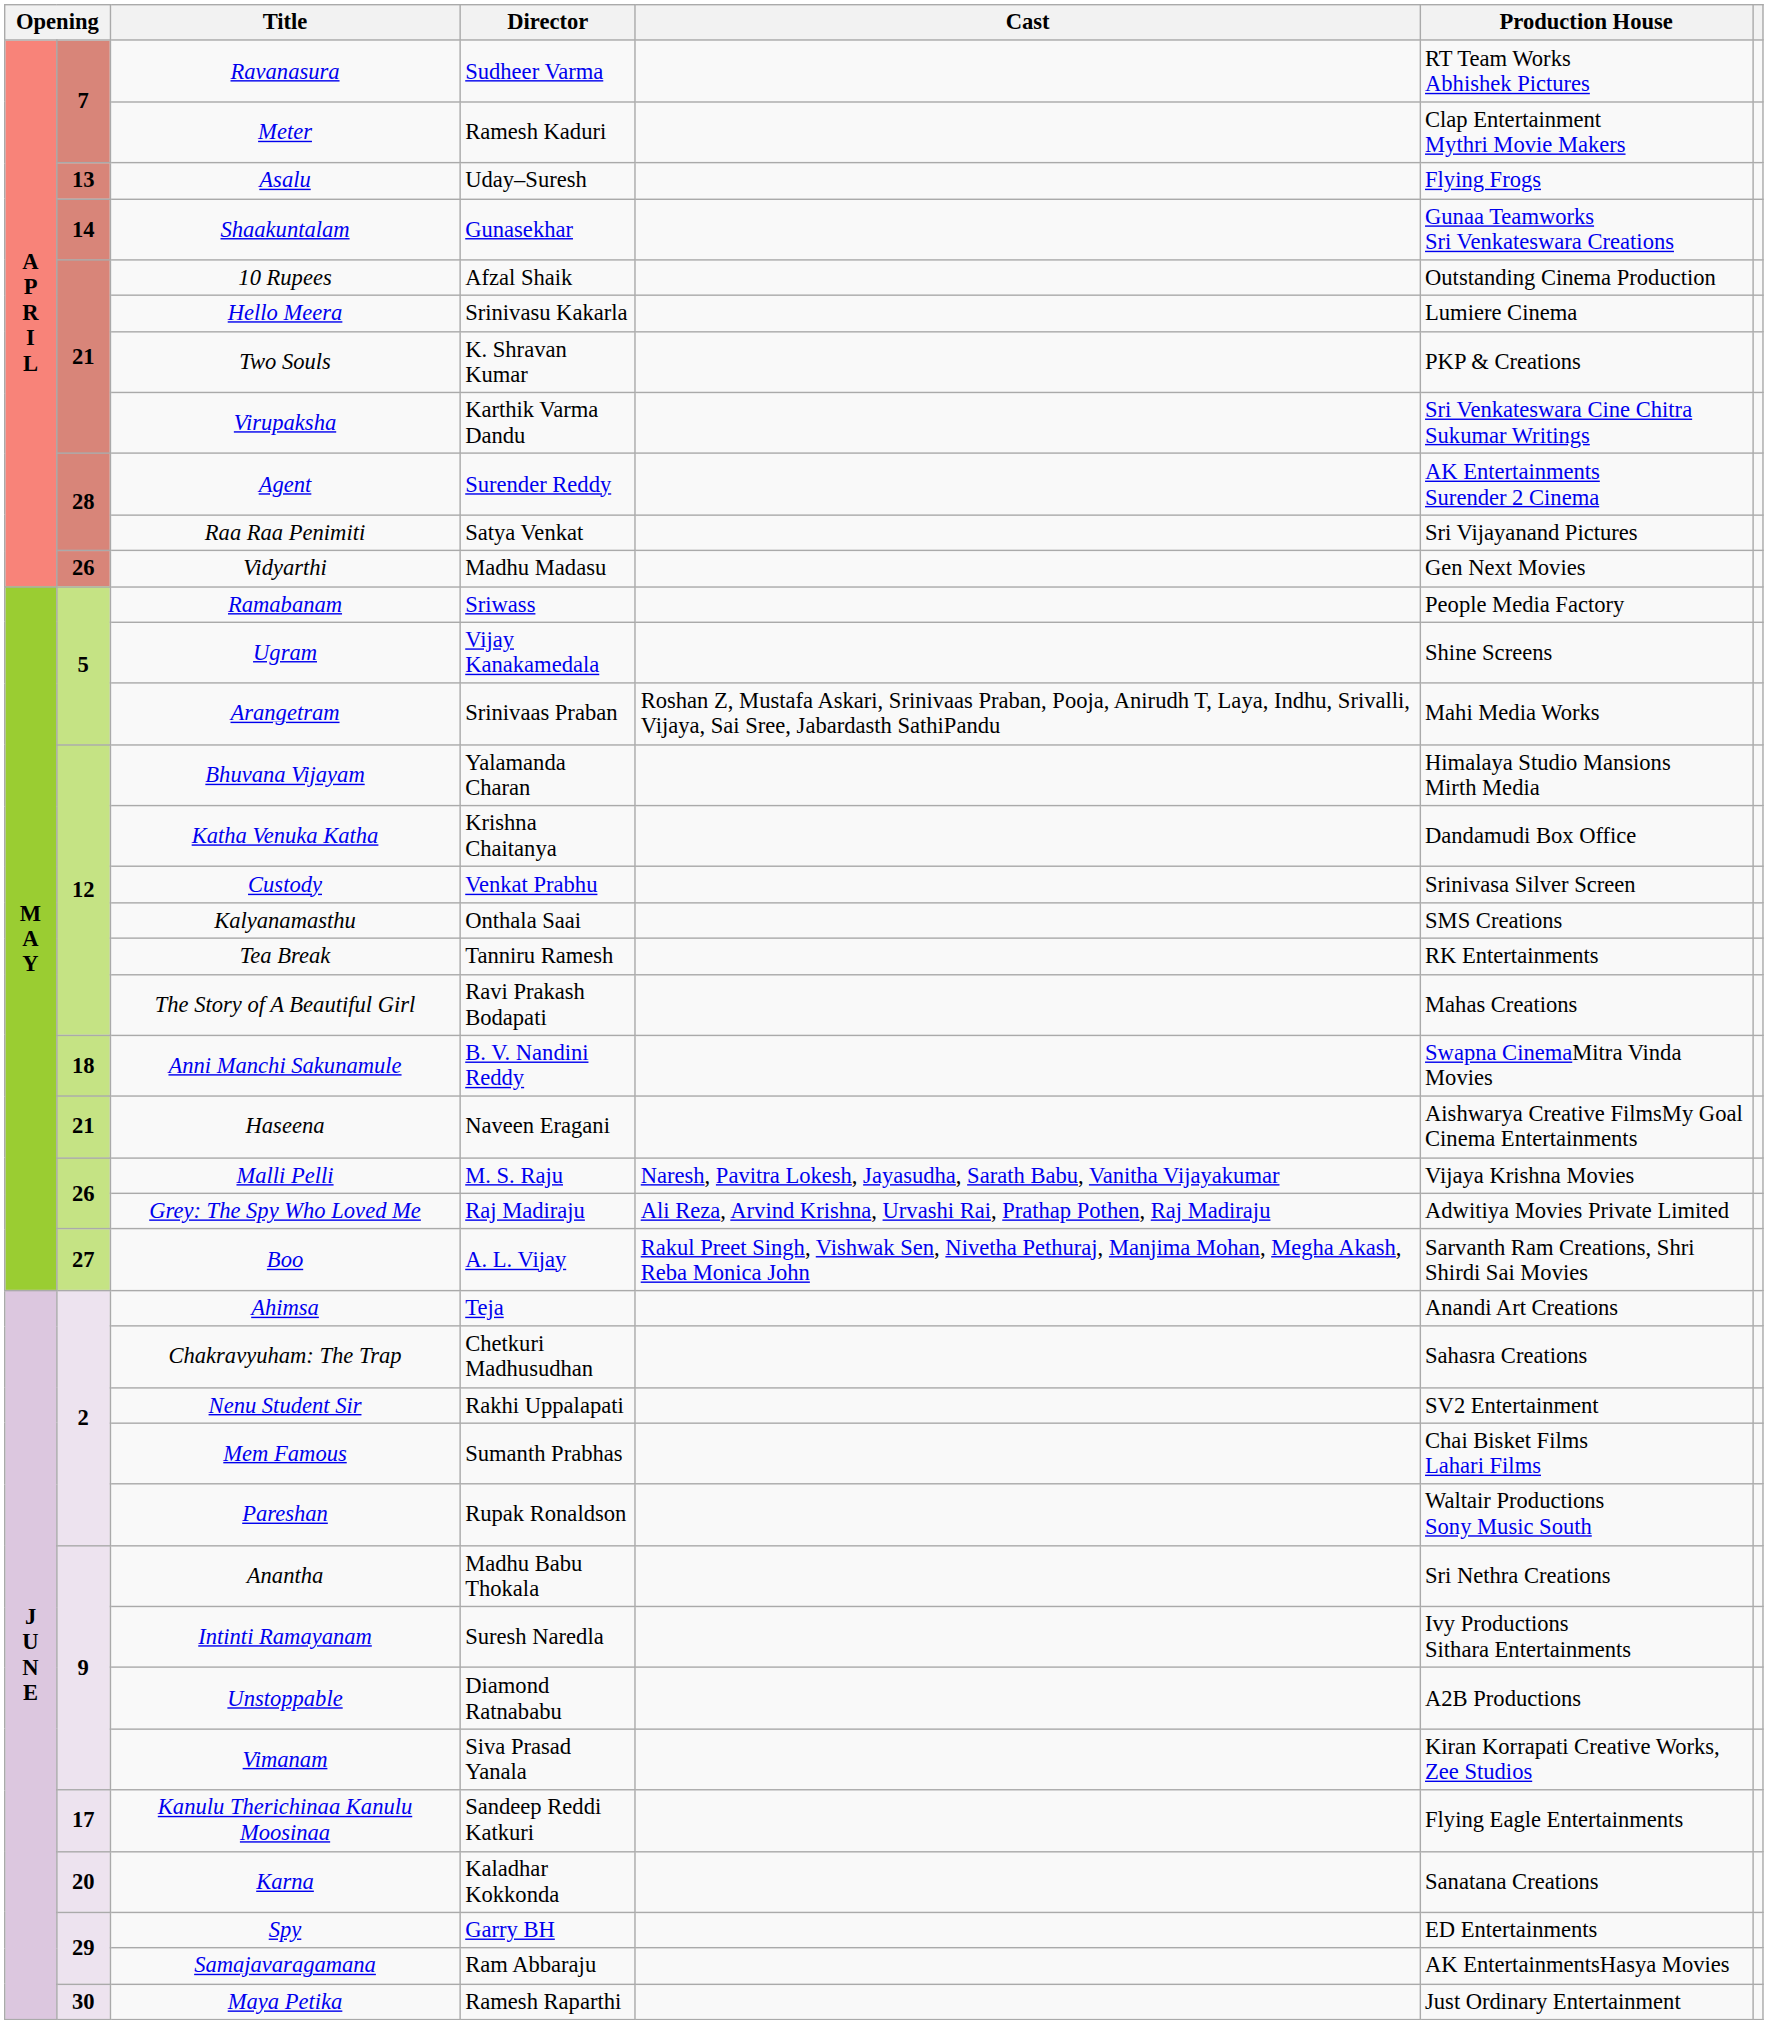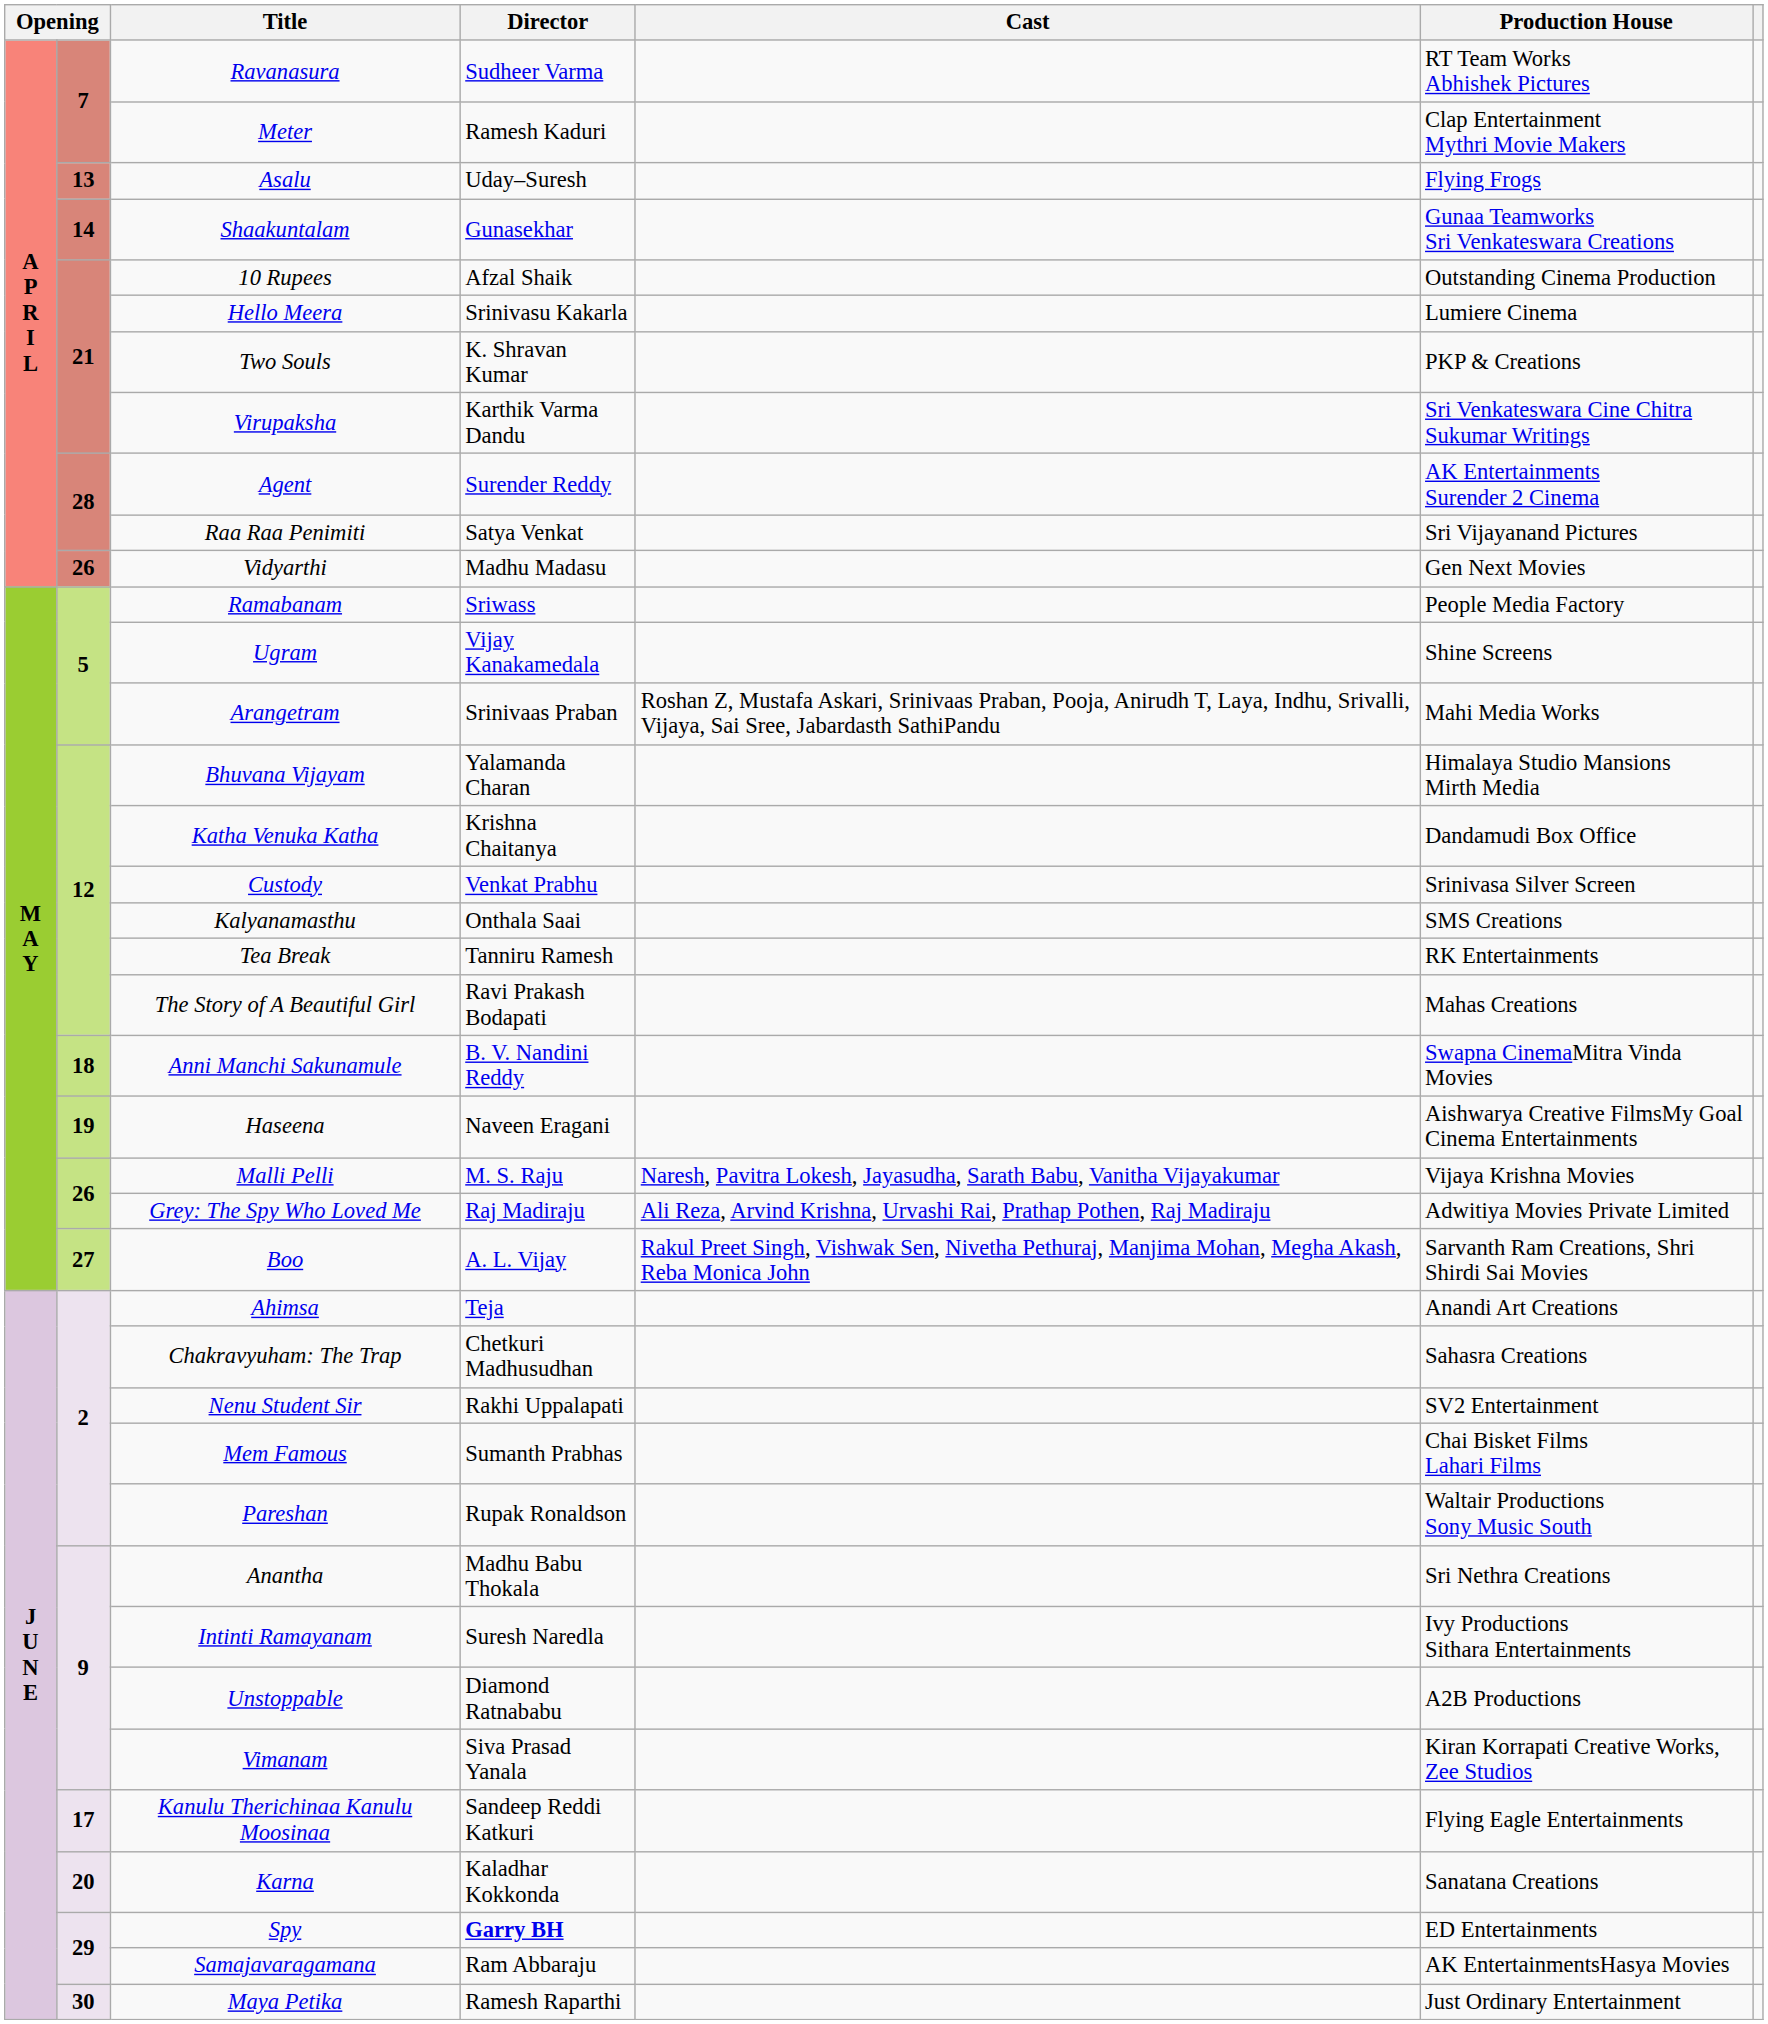Haseena | column 2: 21 -> 19
Spy | Director: normal -> bold
